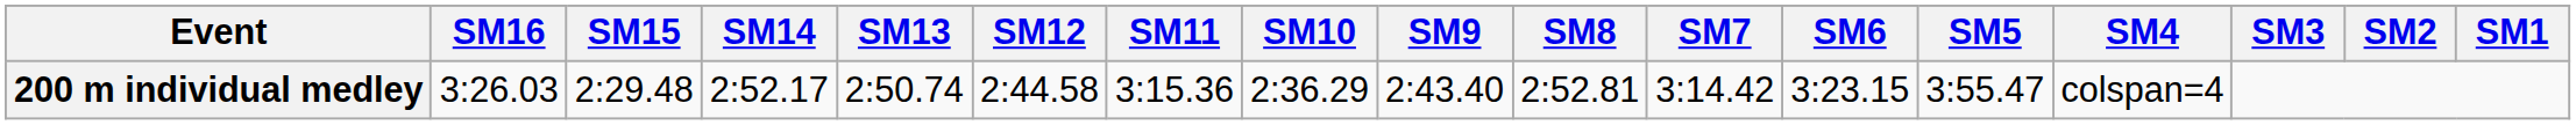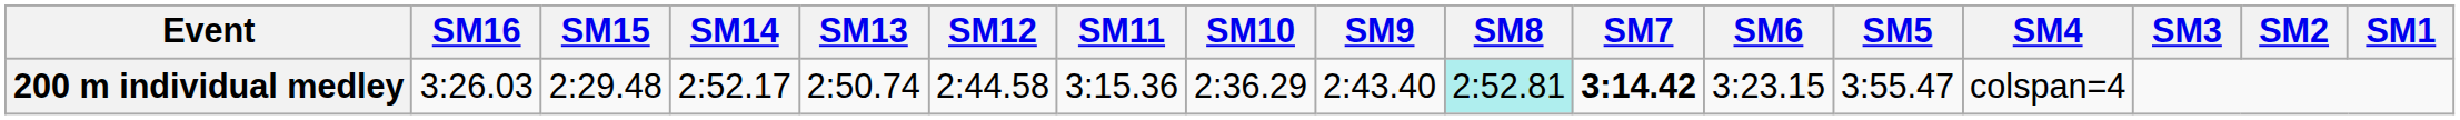200 m individual medley | SM8: no background -> paleturquoise background
200 m individual medley | SM7: normal -> bold
